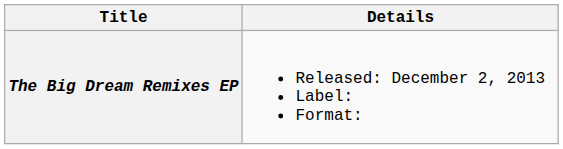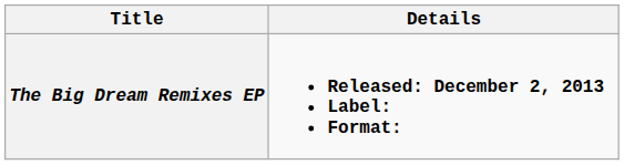The Big Dream Remixes EP | Details: normal -> bold
